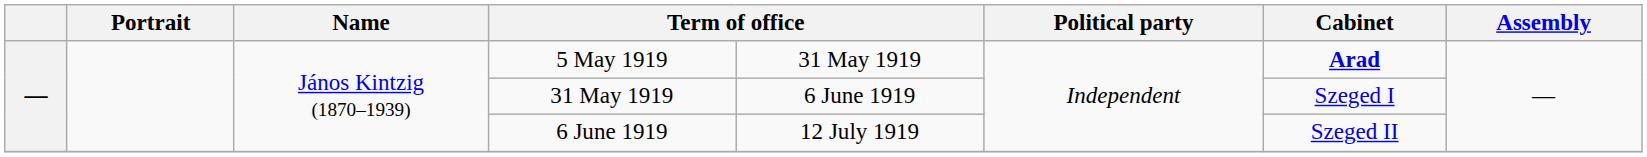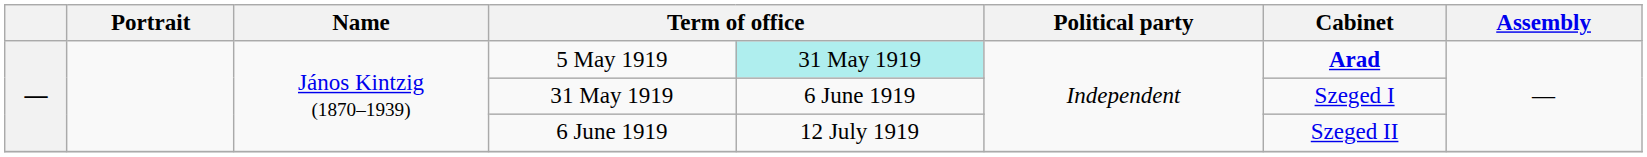5 May 1919 | column 5: no background -> paleturquoise background
